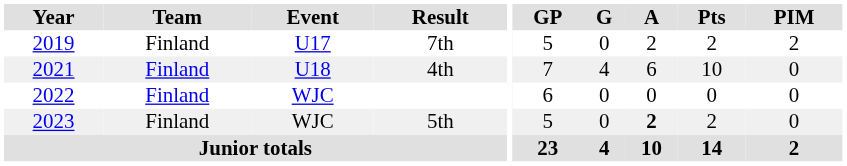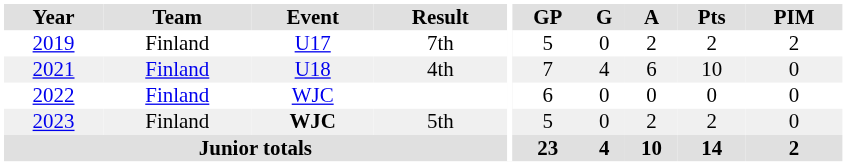5th | Event: normal -> bold
5th | A: bold -> normal
